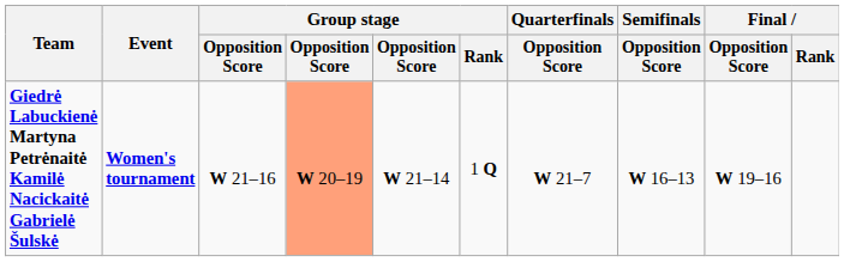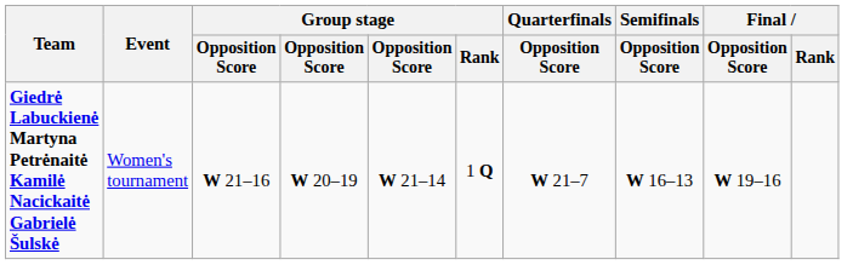row 3 | Event: bold -> normal
row 3 | column 4: lightsalmon background -> no background
